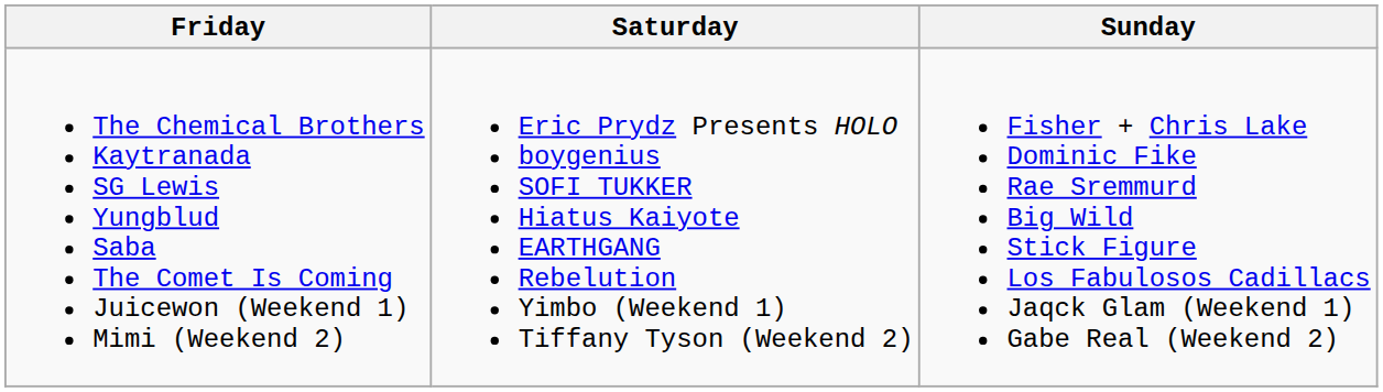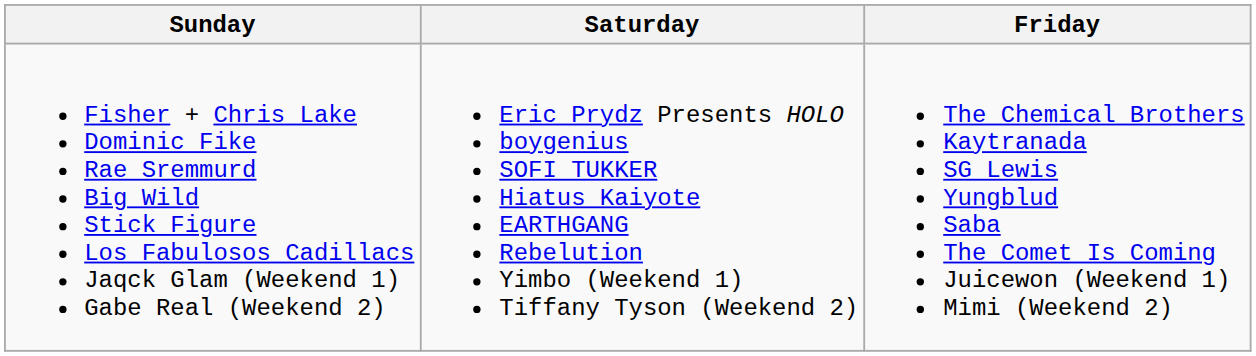columns swapped: Friday <-> Sunday
